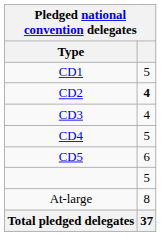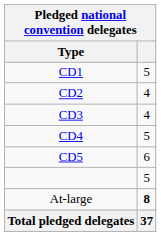CD2 | column 2: bold -> normal
At-large | column 2: normal -> bold
